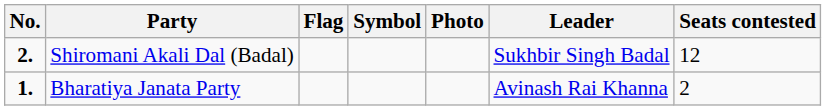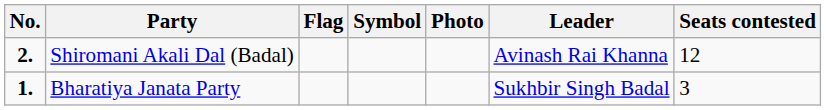Shiromani Akali Dal (Badal) | Leader: Sukhbir Singh Badal -> Avinash Rai Khanna
Bharatiya Janata Party | Leader: Avinash Rai Khanna -> Sukhbir Singh Badal
Bharatiya Janata Party | Seats contested: 2 -> 3
